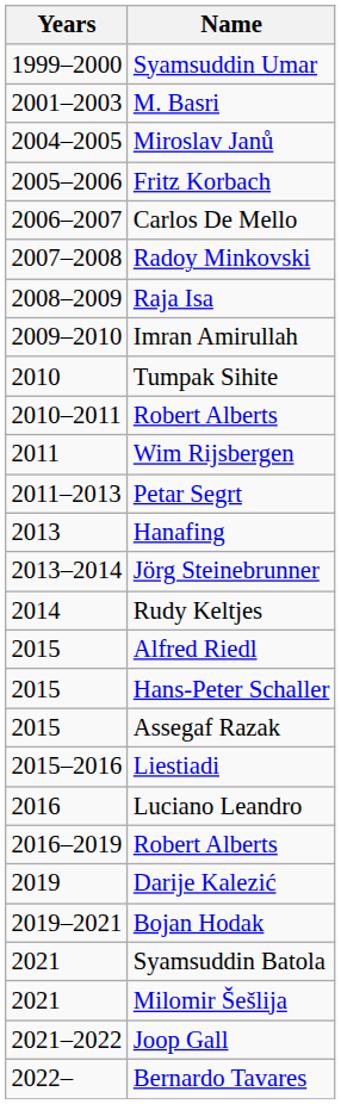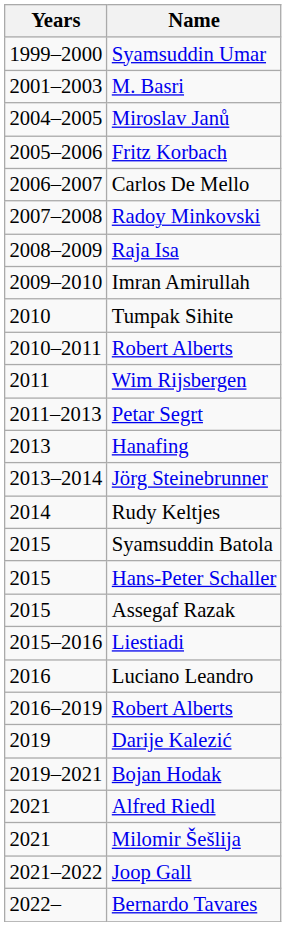row 17 | Name: Alfred Riedl -> Syamsuddin Batola
row 25 | Name: Syamsuddin Batola -> Alfred Riedl
